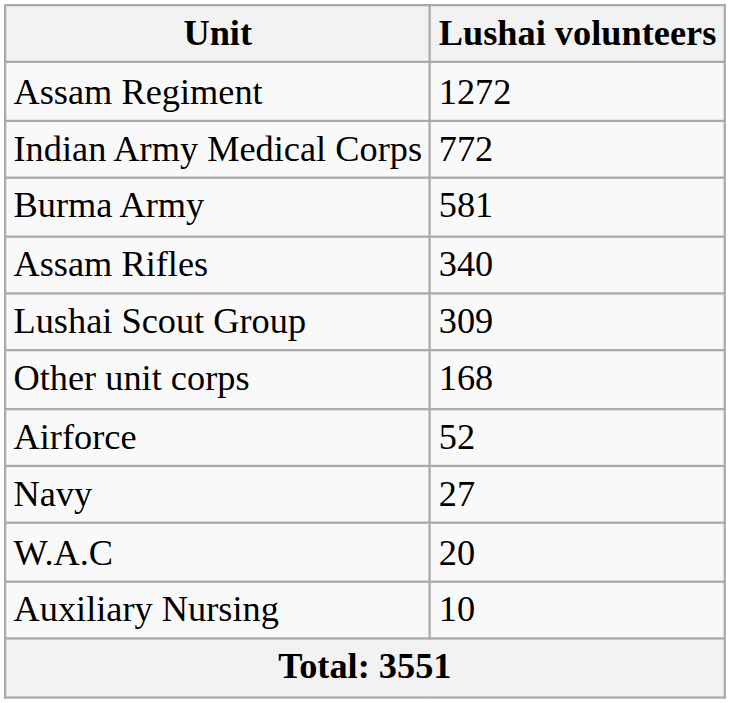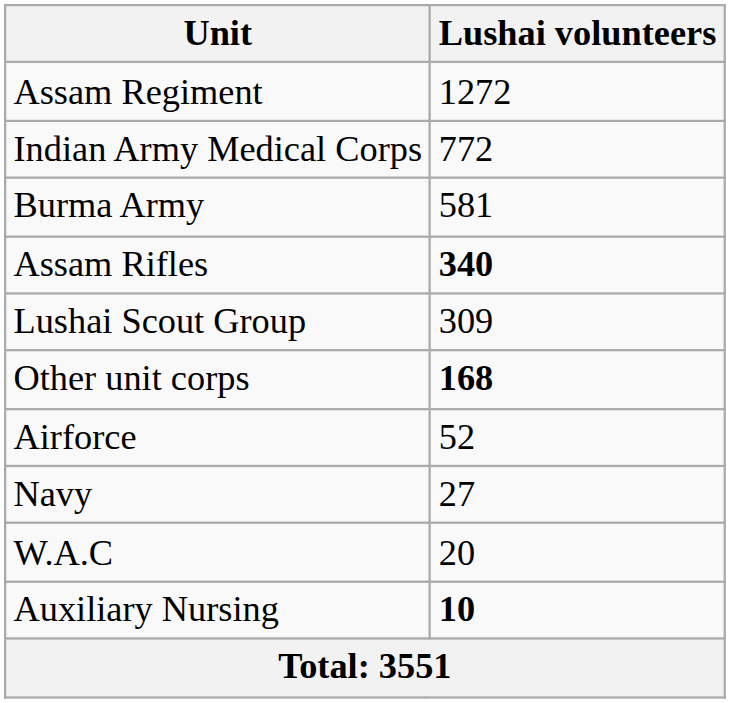Assam Rifles | Lushai volunteers: normal -> bold
Other unit corps | Lushai volunteers: normal -> bold
Auxiliary Nursing | Lushai volunteers: normal -> bold
